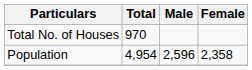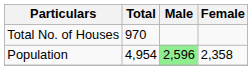Population | Male: no background -> lightgreen background
